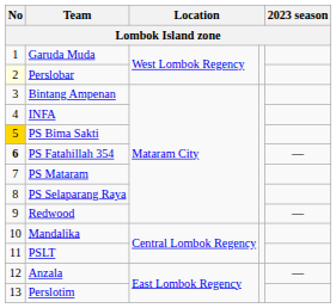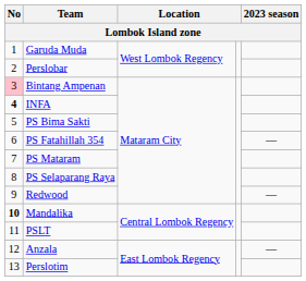Perslobar | No: lightyellow background -> no background
Bintang Ampenan | No: no background -> pink background
INFA | No: normal -> bold
PS Bima Sakti | No: gold background -> no background
PS Fatahillah 354 | No: bold -> normal
Mandalika | No: normal -> bold
